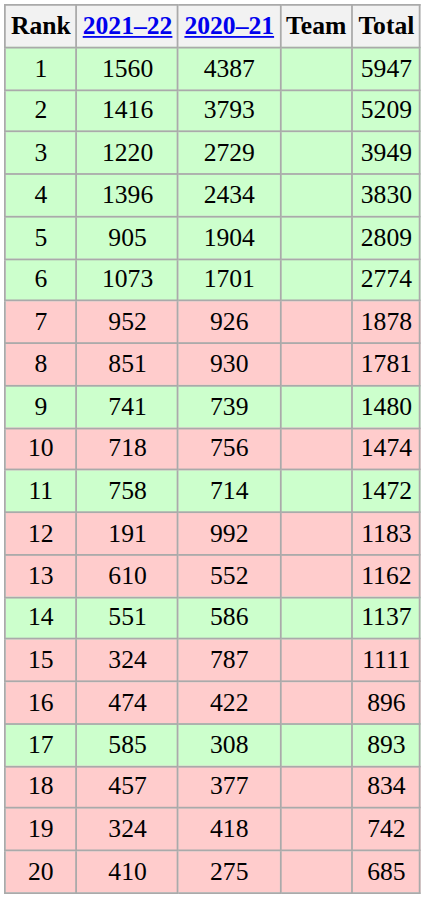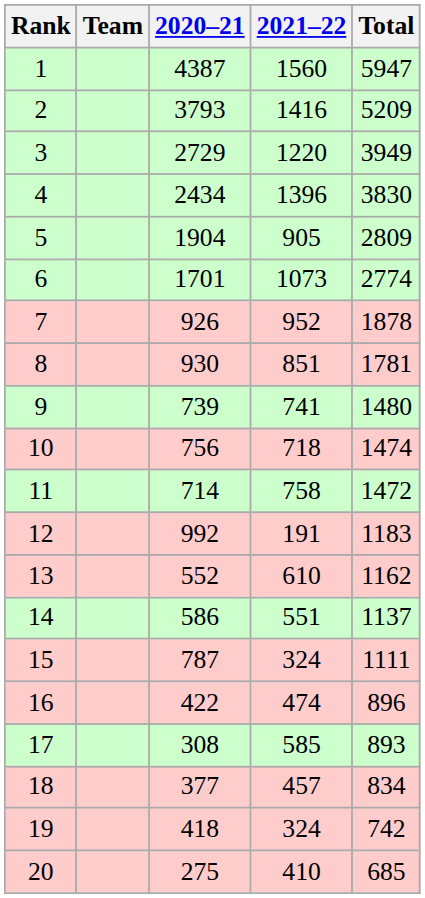columns swapped: Team <-> 2021–22
